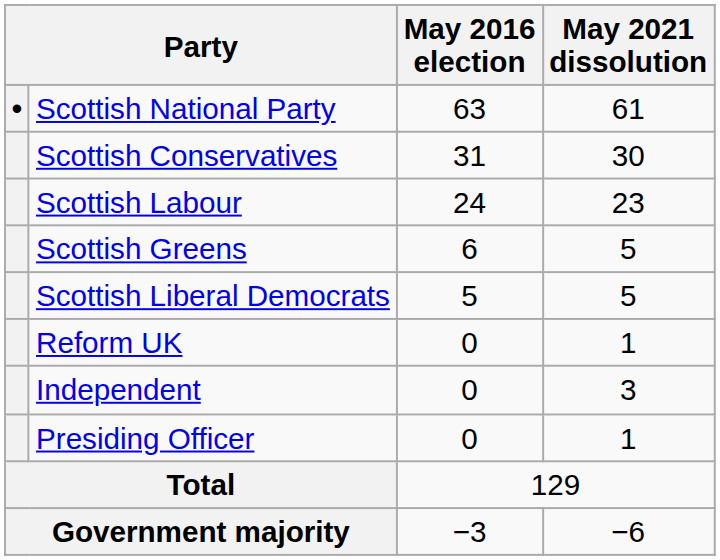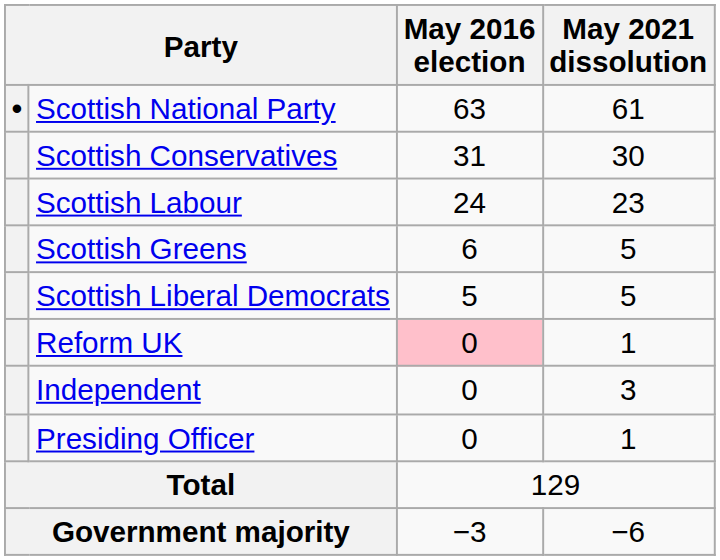Reform UK | May 2016 election: no background -> pink background
